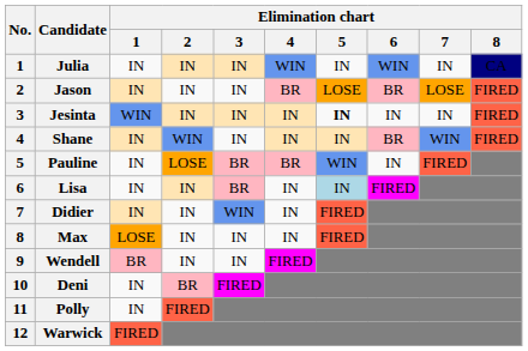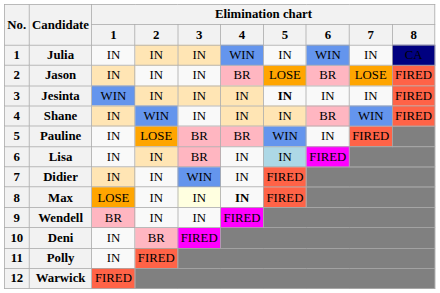Max | Elimination chart / 3: no background -> lightyellow background
Max | Elimination chart / 4: normal -> bold
